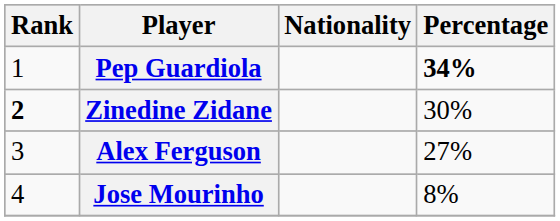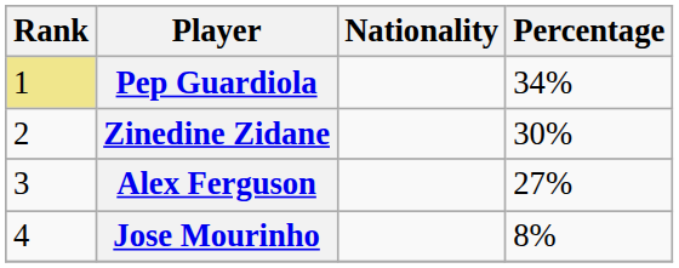Pep Guardiola | Rank: no background -> khaki background
Pep Guardiola | Percentage: bold -> normal
Zinedine Zidane | Rank: bold -> normal
